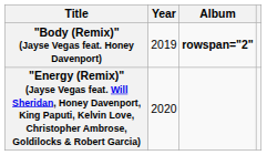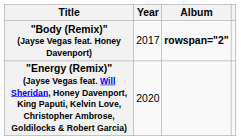"Body (Remix)" (Jayse Vegas feat. Honey Davenport) | Year: 2019 -> 2017
